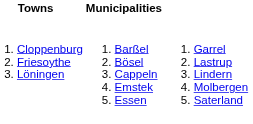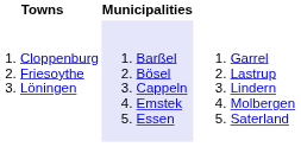Cloppenburg Friesoythe Löningen | Municipalities: no background -> lavender background
